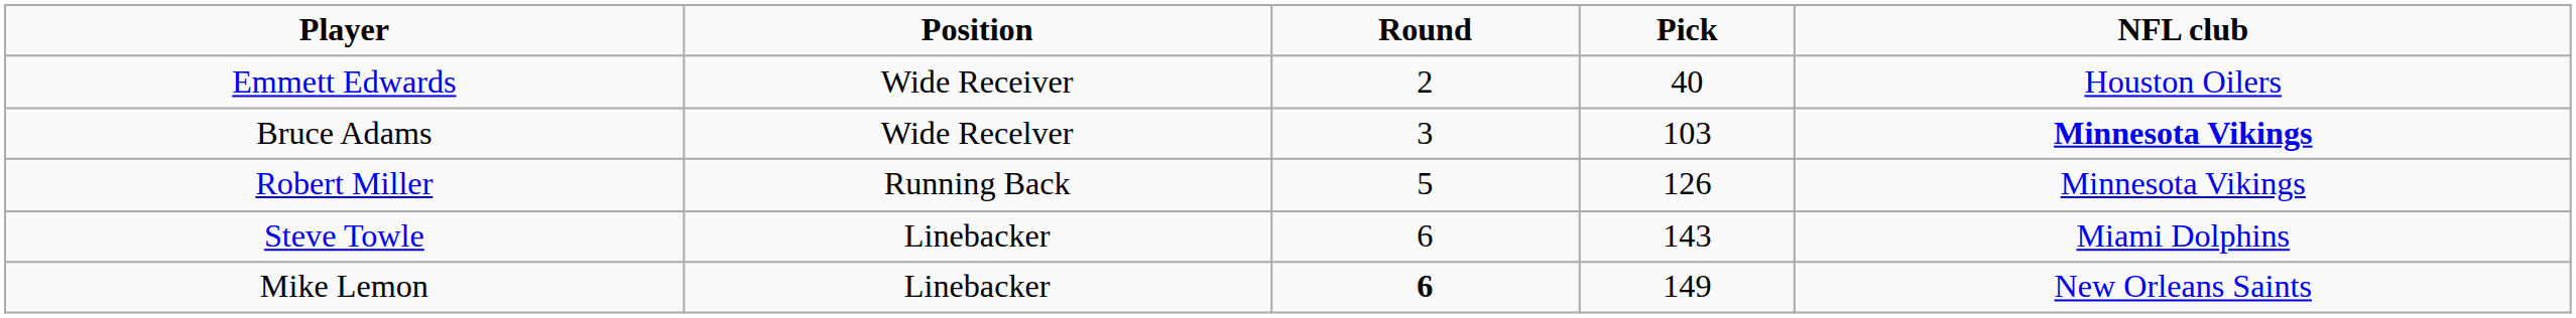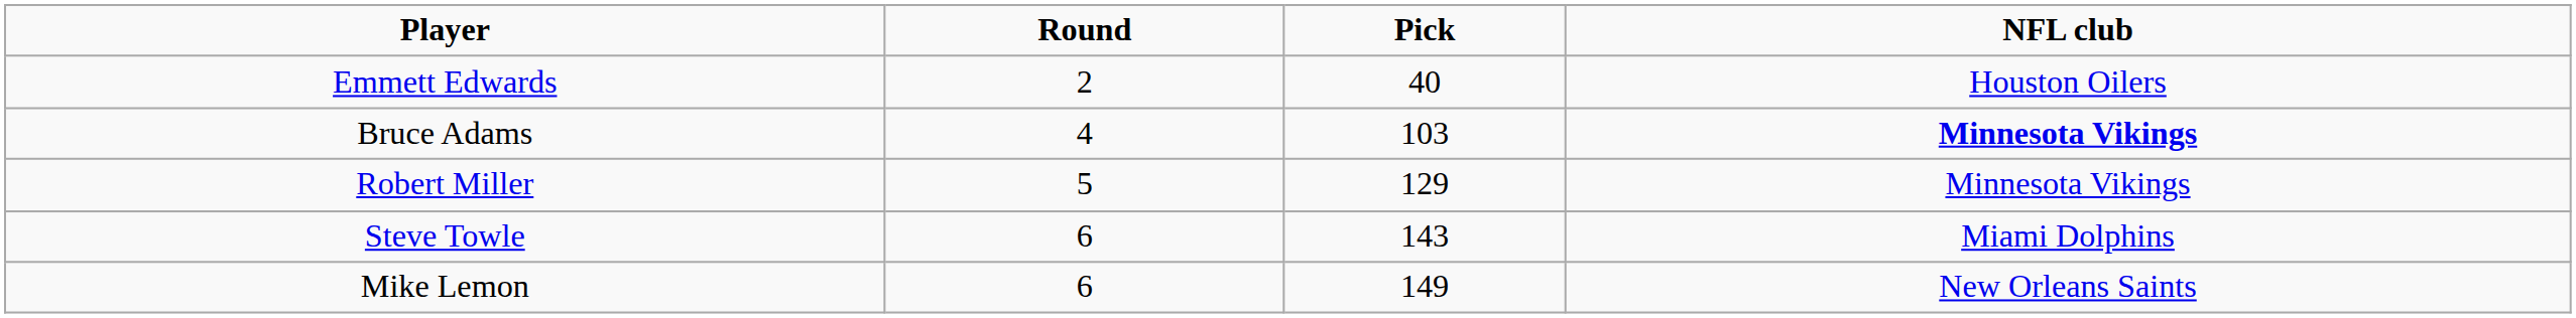- column: Position | Wide Receiver | Wide Recelver | Running Back | Linebacker | Linebacker
Bruce Adams | Round: 3 -> 4
Robert Miller | Pick: 126 -> 129
Mike Lemon | Round: bold -> normal
